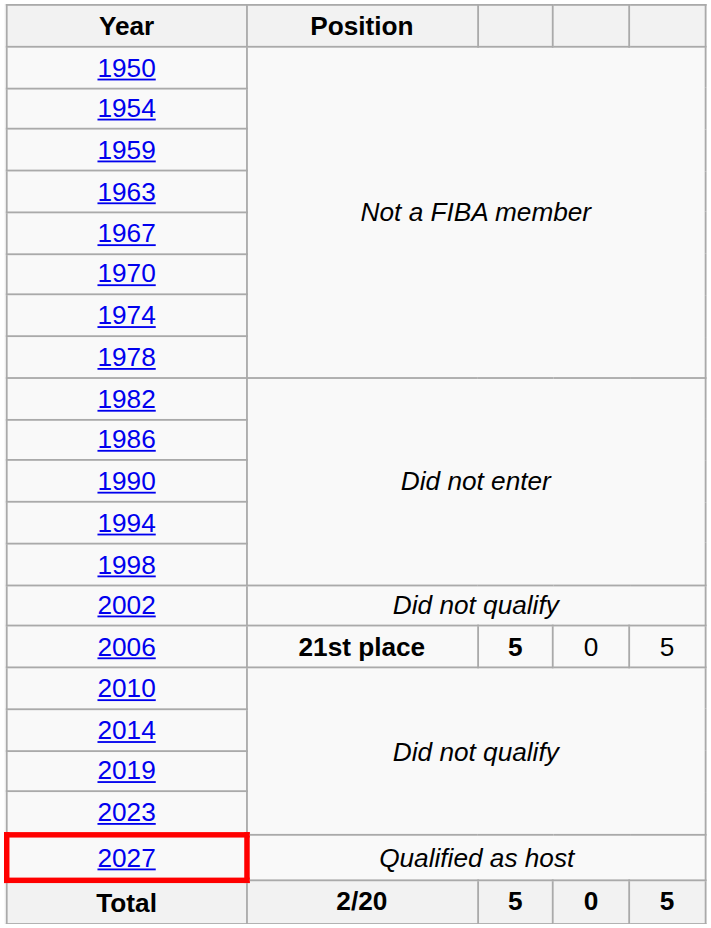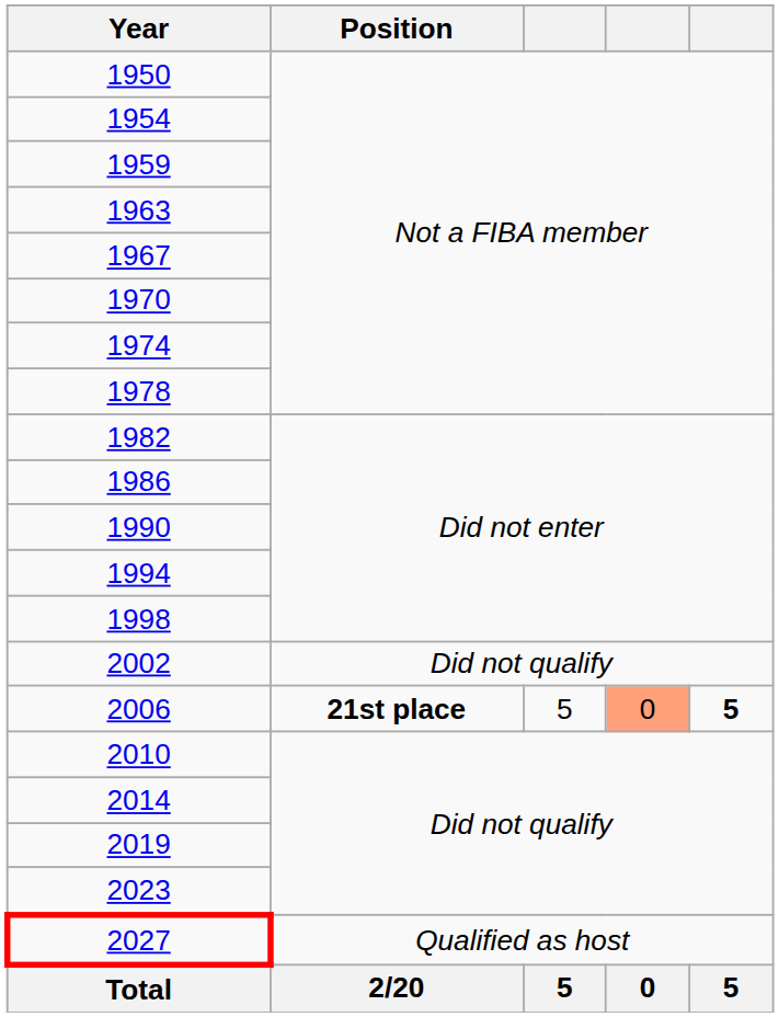2006 | column 3: bold -> normal
2006 | column 4: no background -> lightsalmon background
2006 | column 5: normal -> bold
